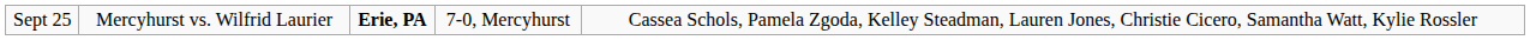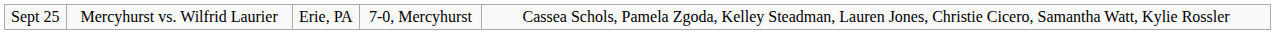Sept 25 | column 3: bold -> normal
